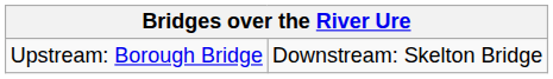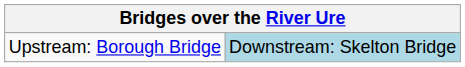Upstream: Borough Bridge | column 2: no background -> lightblue background
